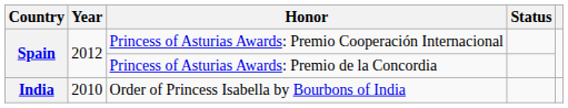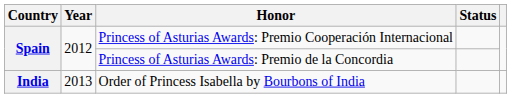Order of Princess Isabella by Bourbons of India | Year: 2010 -> 2013
